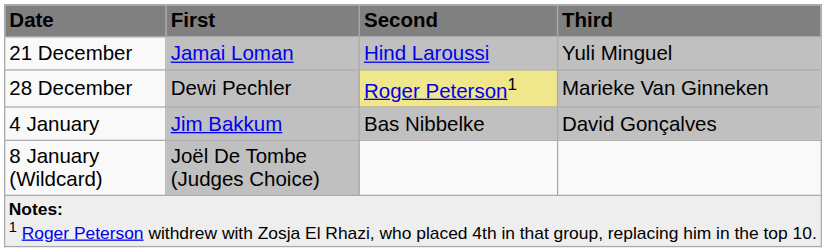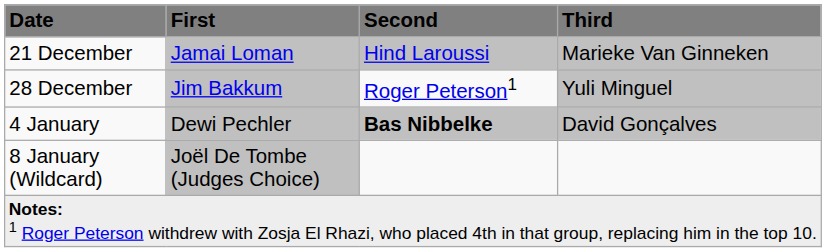21 December | Third: Yuli Minguel -> Marieke Van Ginneken
28 December | First: Dewi Pechler -> Jim Bakkum
28 December | Second: khaki background -> no background
28 December | Third: Marieke Van Ginneken -> Yuli Minguel
4 January | First: Jim Bakkum -> Dewi Pechler
4 January | Second: normal -> bold
